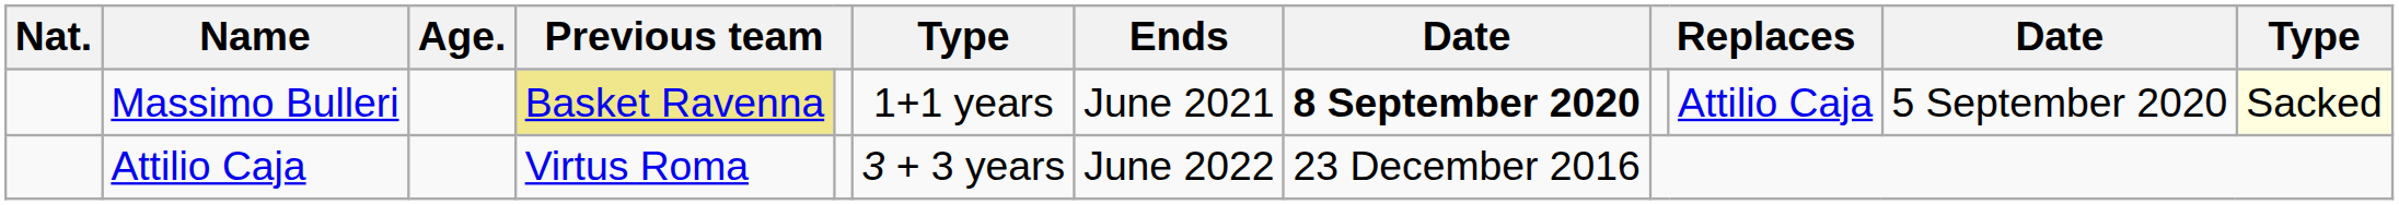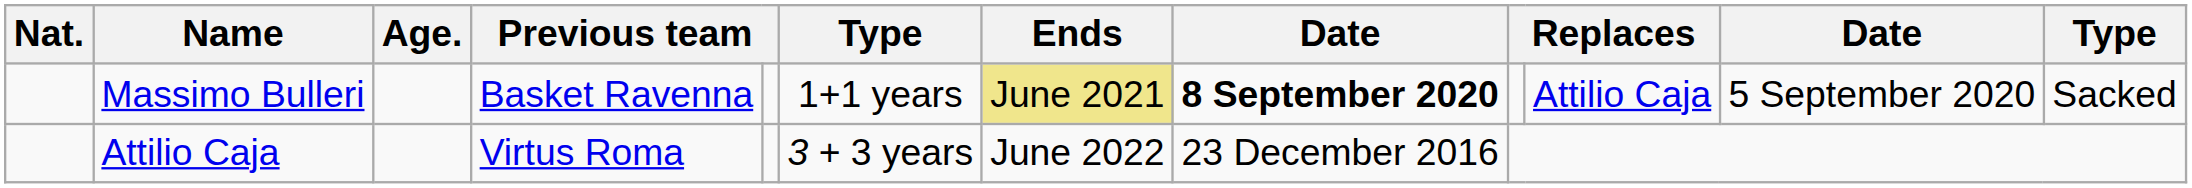Massimo Bulleri | column 4: khaki background -> no background
Massimo Bulleri | Ends: no background -> khaki background
Massimo Bulleri | column 12: lightyellow background -> no background
